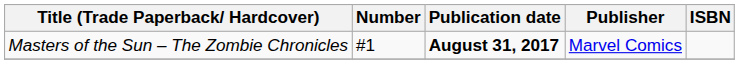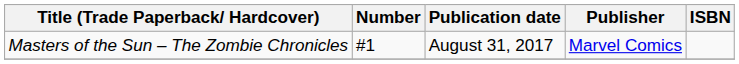Masters of the Sun – The Zombie Chronicles | Publication date: bold -> normal
